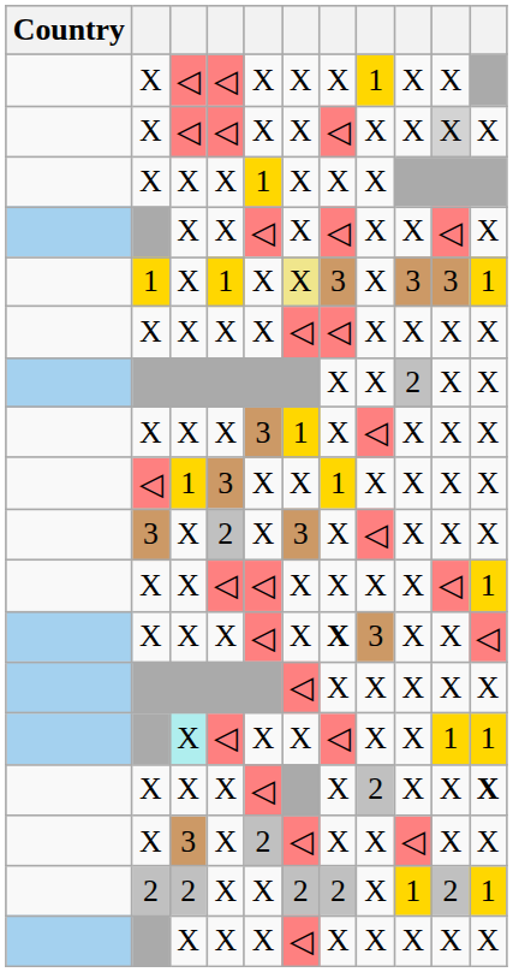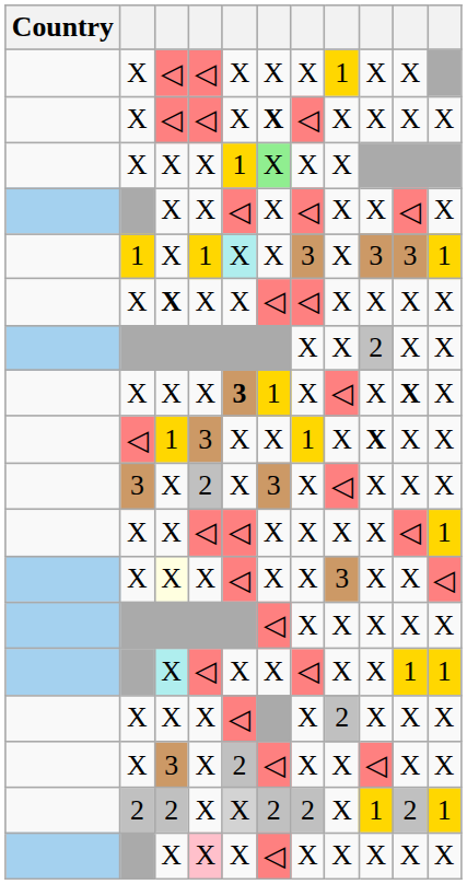row 3 | column 6: normal -> bold
row 3 | column 10: lightgrey background -> no background
row 4 | column 6: no background -> lightgreen background
row 6 | column 5: no background -> paleturquoise background
row 6 | column 6: khaki background -> no background
row 7 | column 3: normal -> bold
row 9 | column 5: normal -> bold
row 9 | column 10: normal -> bold
row 10 | column 9: normal -> bold
row 13 | column 3: no background -> lightyellow background
row 13 | column 7: bold -> normal
row 16 | column 11: bold -> normal
row 18 | column 5: no background -> lightgrey background
row 19 | column 4: no background -> pink background
